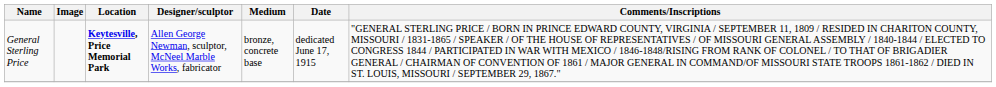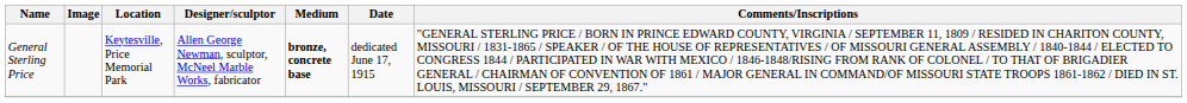General Sterling Price | Location: bold -> normal
General Sterling Price | Medium: normal -> bold
